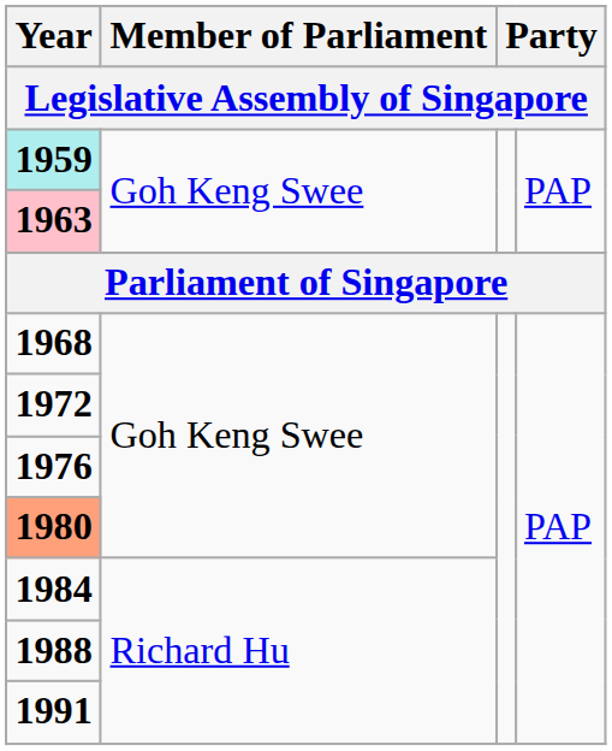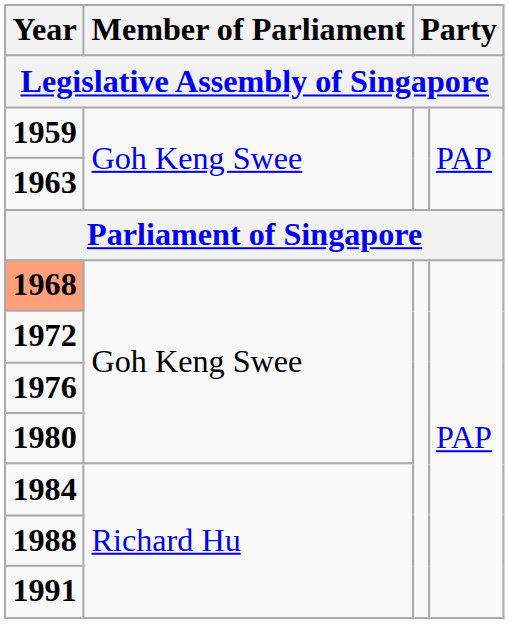1959 | Year: paleturquoise background -> no background
1963 | Year: pink background -> no background
1968 | Year: no background -> lightsalmon background
1980 | Year: lightsalmon background -> no background
